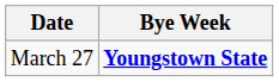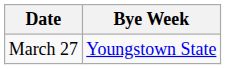March 27 | Bye Week: bold -> normal
